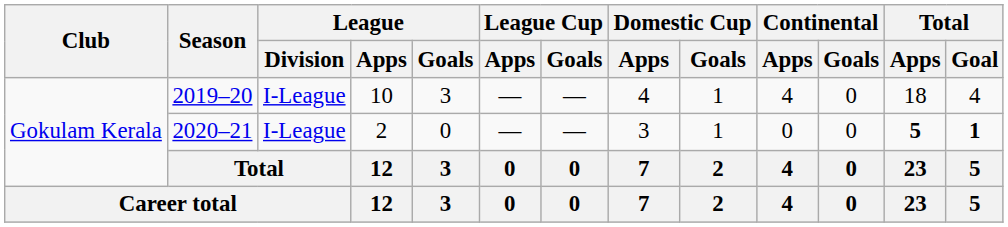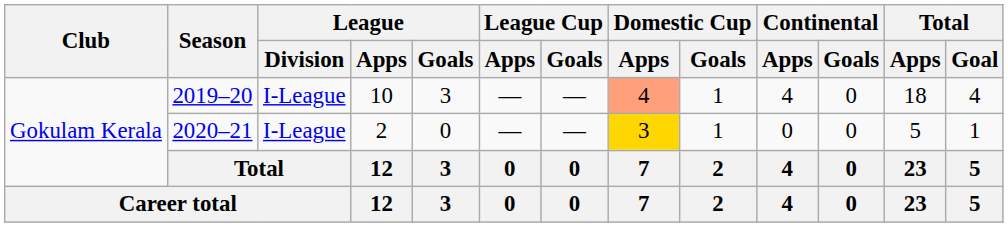2019–20 | Domestic Cup / Apps: no background -> lightsalmon background
2020–21 | Domestic Cup / Apps: no background -> gold background
2020–21 | Total / Apps: bold -> normal
2020–21 | Total / Goal: bold -> normal
